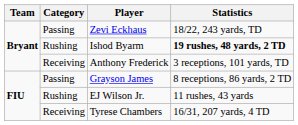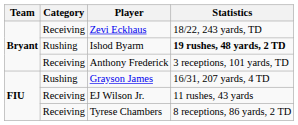Zevi Eckhaus | Category: Passing -> Receiving
Grayson James | Category: Passing -> Rushing
Grayson James | Statistics: 8 receptions, 86 yards, 2 TD -> 16/31, 207 yards, 4 TD
EJ Wilson Jr. | Category: Rushing -> Receiving
Tyrese Chambers | Statistics: 16/31, 207 yards, 4 TD -> 8 receptions, 86 yards, 2 TD
